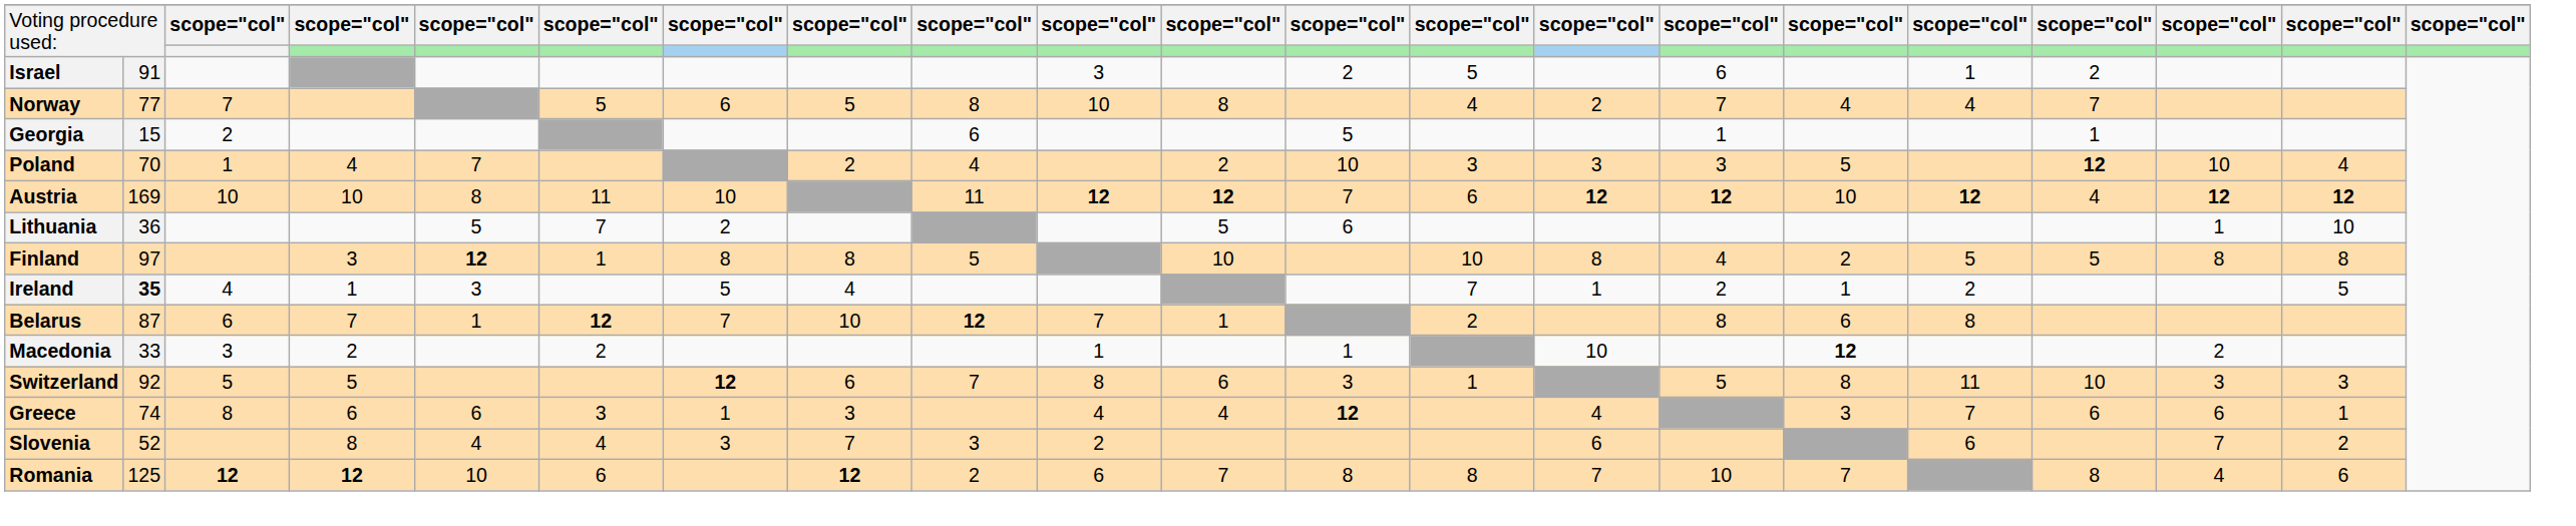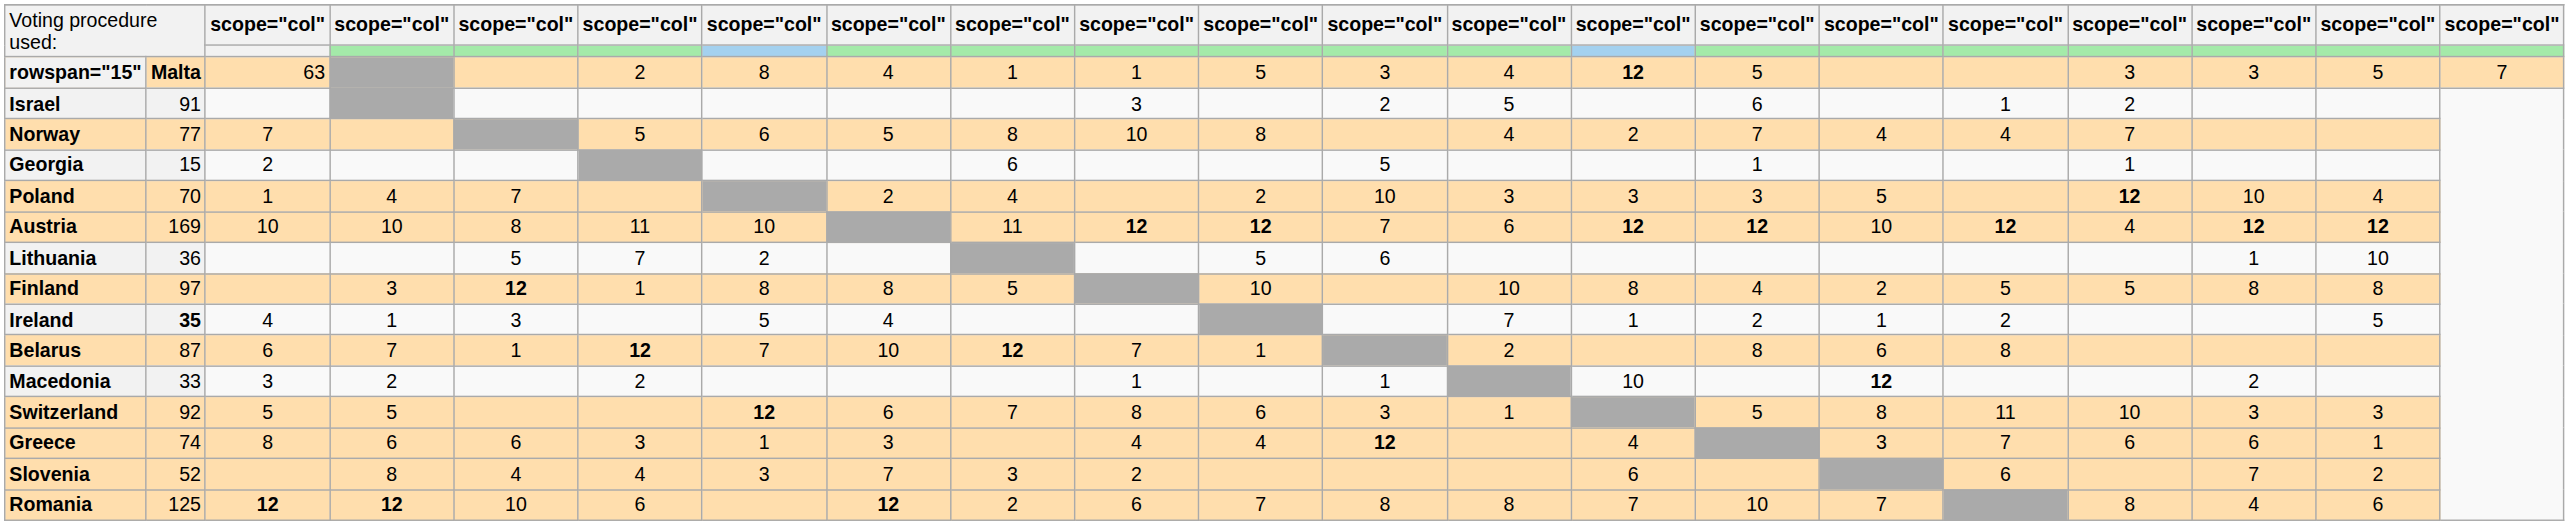+ row: rowspan="15" | Malta | 63 | 2 | 8 | 4 | 1 | 1 | 5 | 3 | 4 | 12 | 5 | 3 | 3 | 5 | 7
